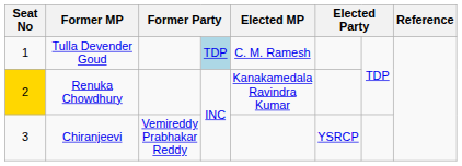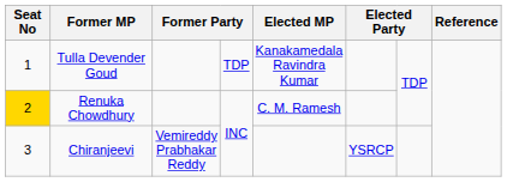Tulla Devender Goud | column 4: lightblue background -> no background
Tulla Devender Goud | Elected MP: C. M. Ramesh -> Kanakamedala Ravindra Kumar
Renuka Chowdhury | Elected MP: Kanakamedala Ravindra Kumar -> C. M. Ramesh
